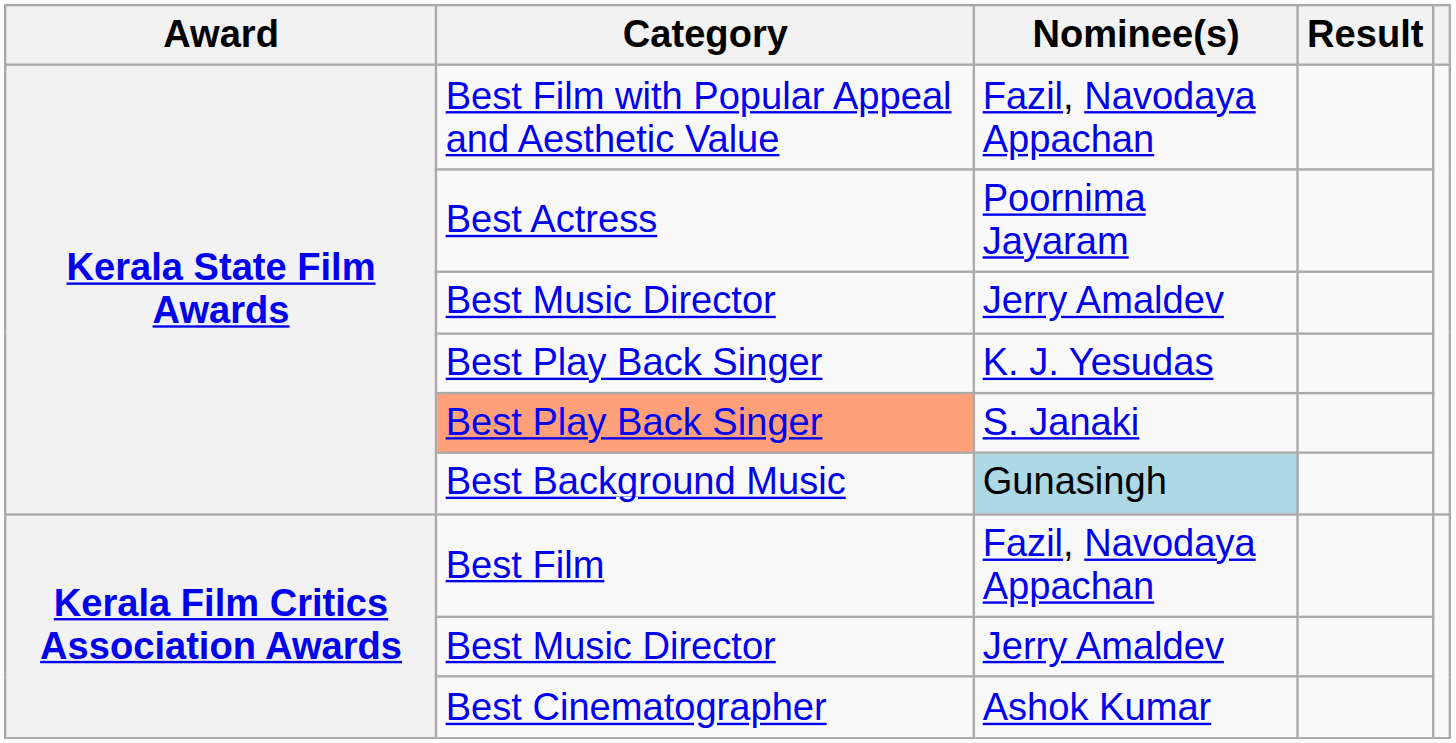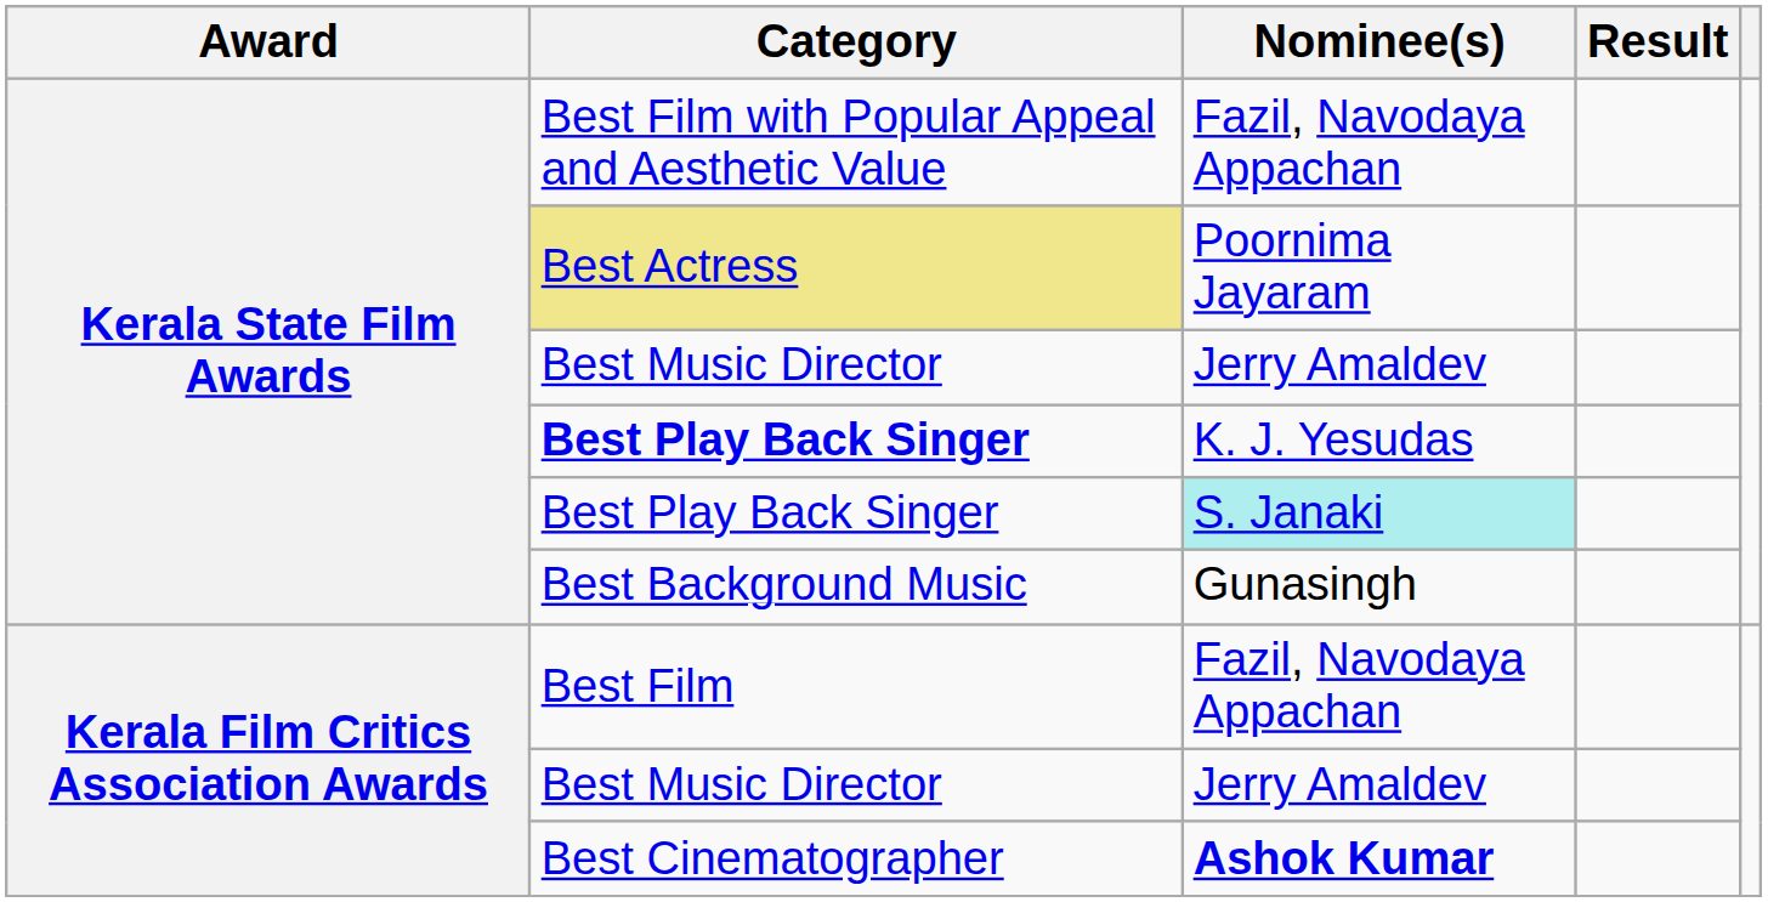Best Actress | Category: no background -> khaki background
Best Play Back Singer / K. J. Yesudas | Category: normal -> bold
Best Play Back Singer / S. Janaki | Category: lightsalmon background -> no background
Best Play Back Singer / S. Janaki | Nominee(s): no background -> paleturquoise background
Best Background Music | Nominee(s): lightblue background -> no background
Best Cinematographer | Nominee(s): normal -> bold
